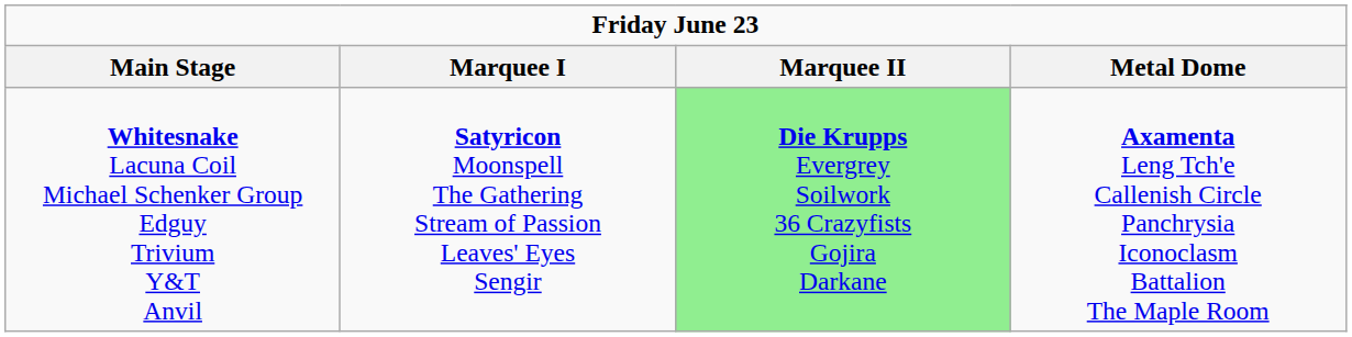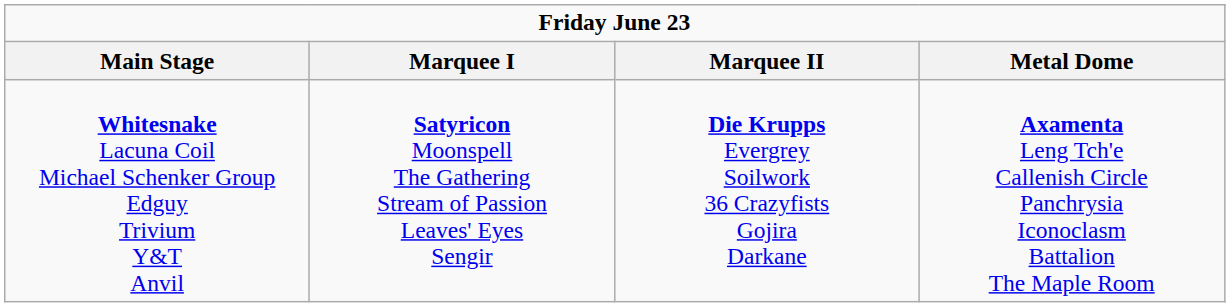row 3 | Marquee II: lightgreen background -> no background
